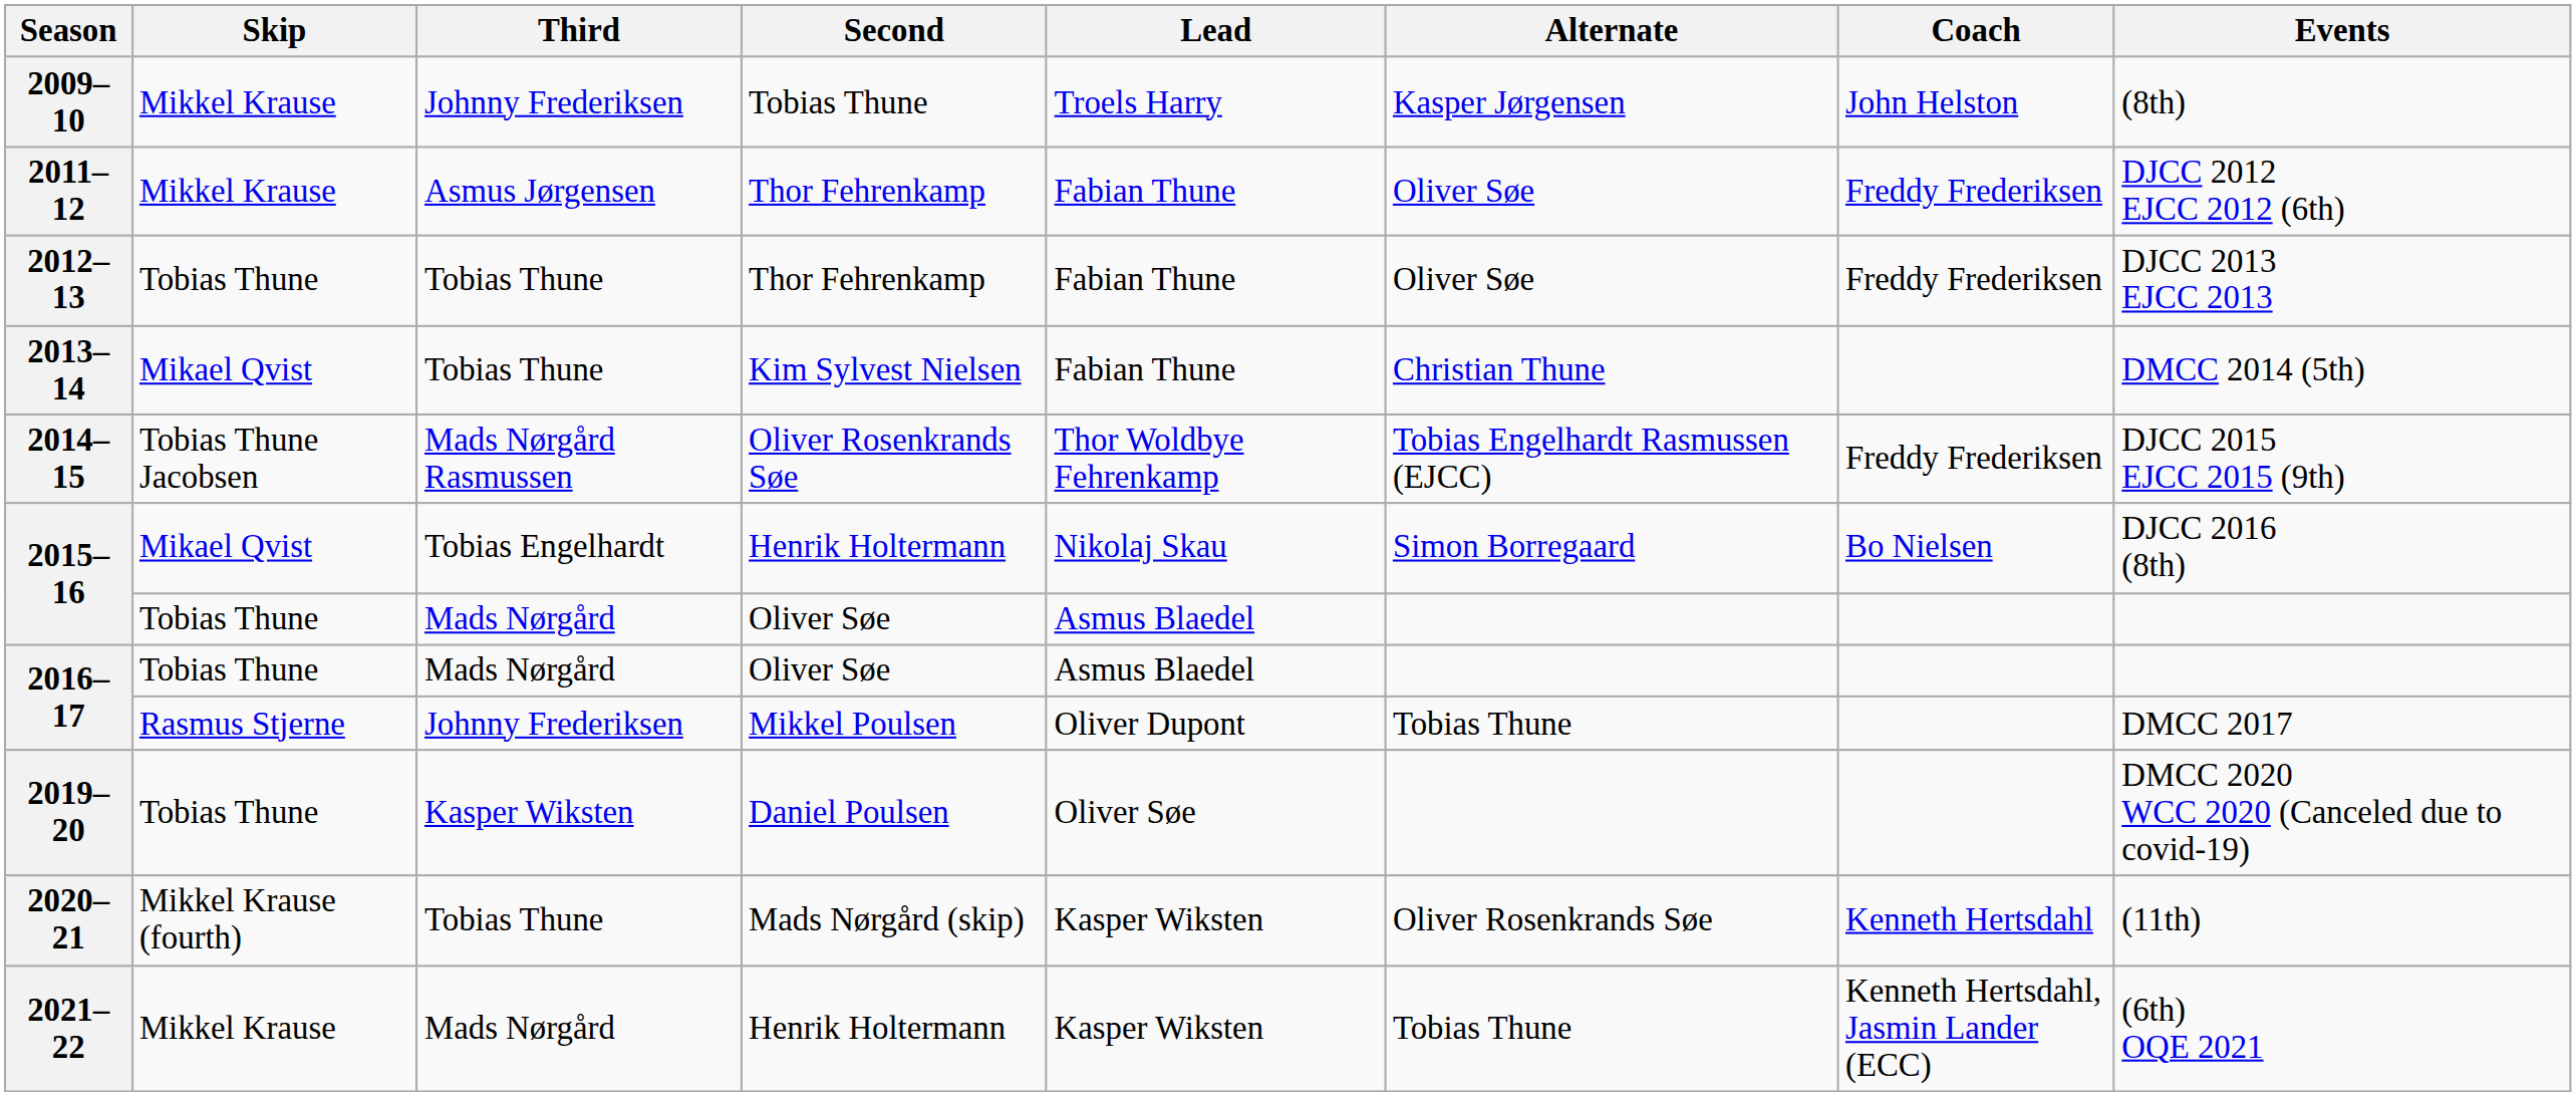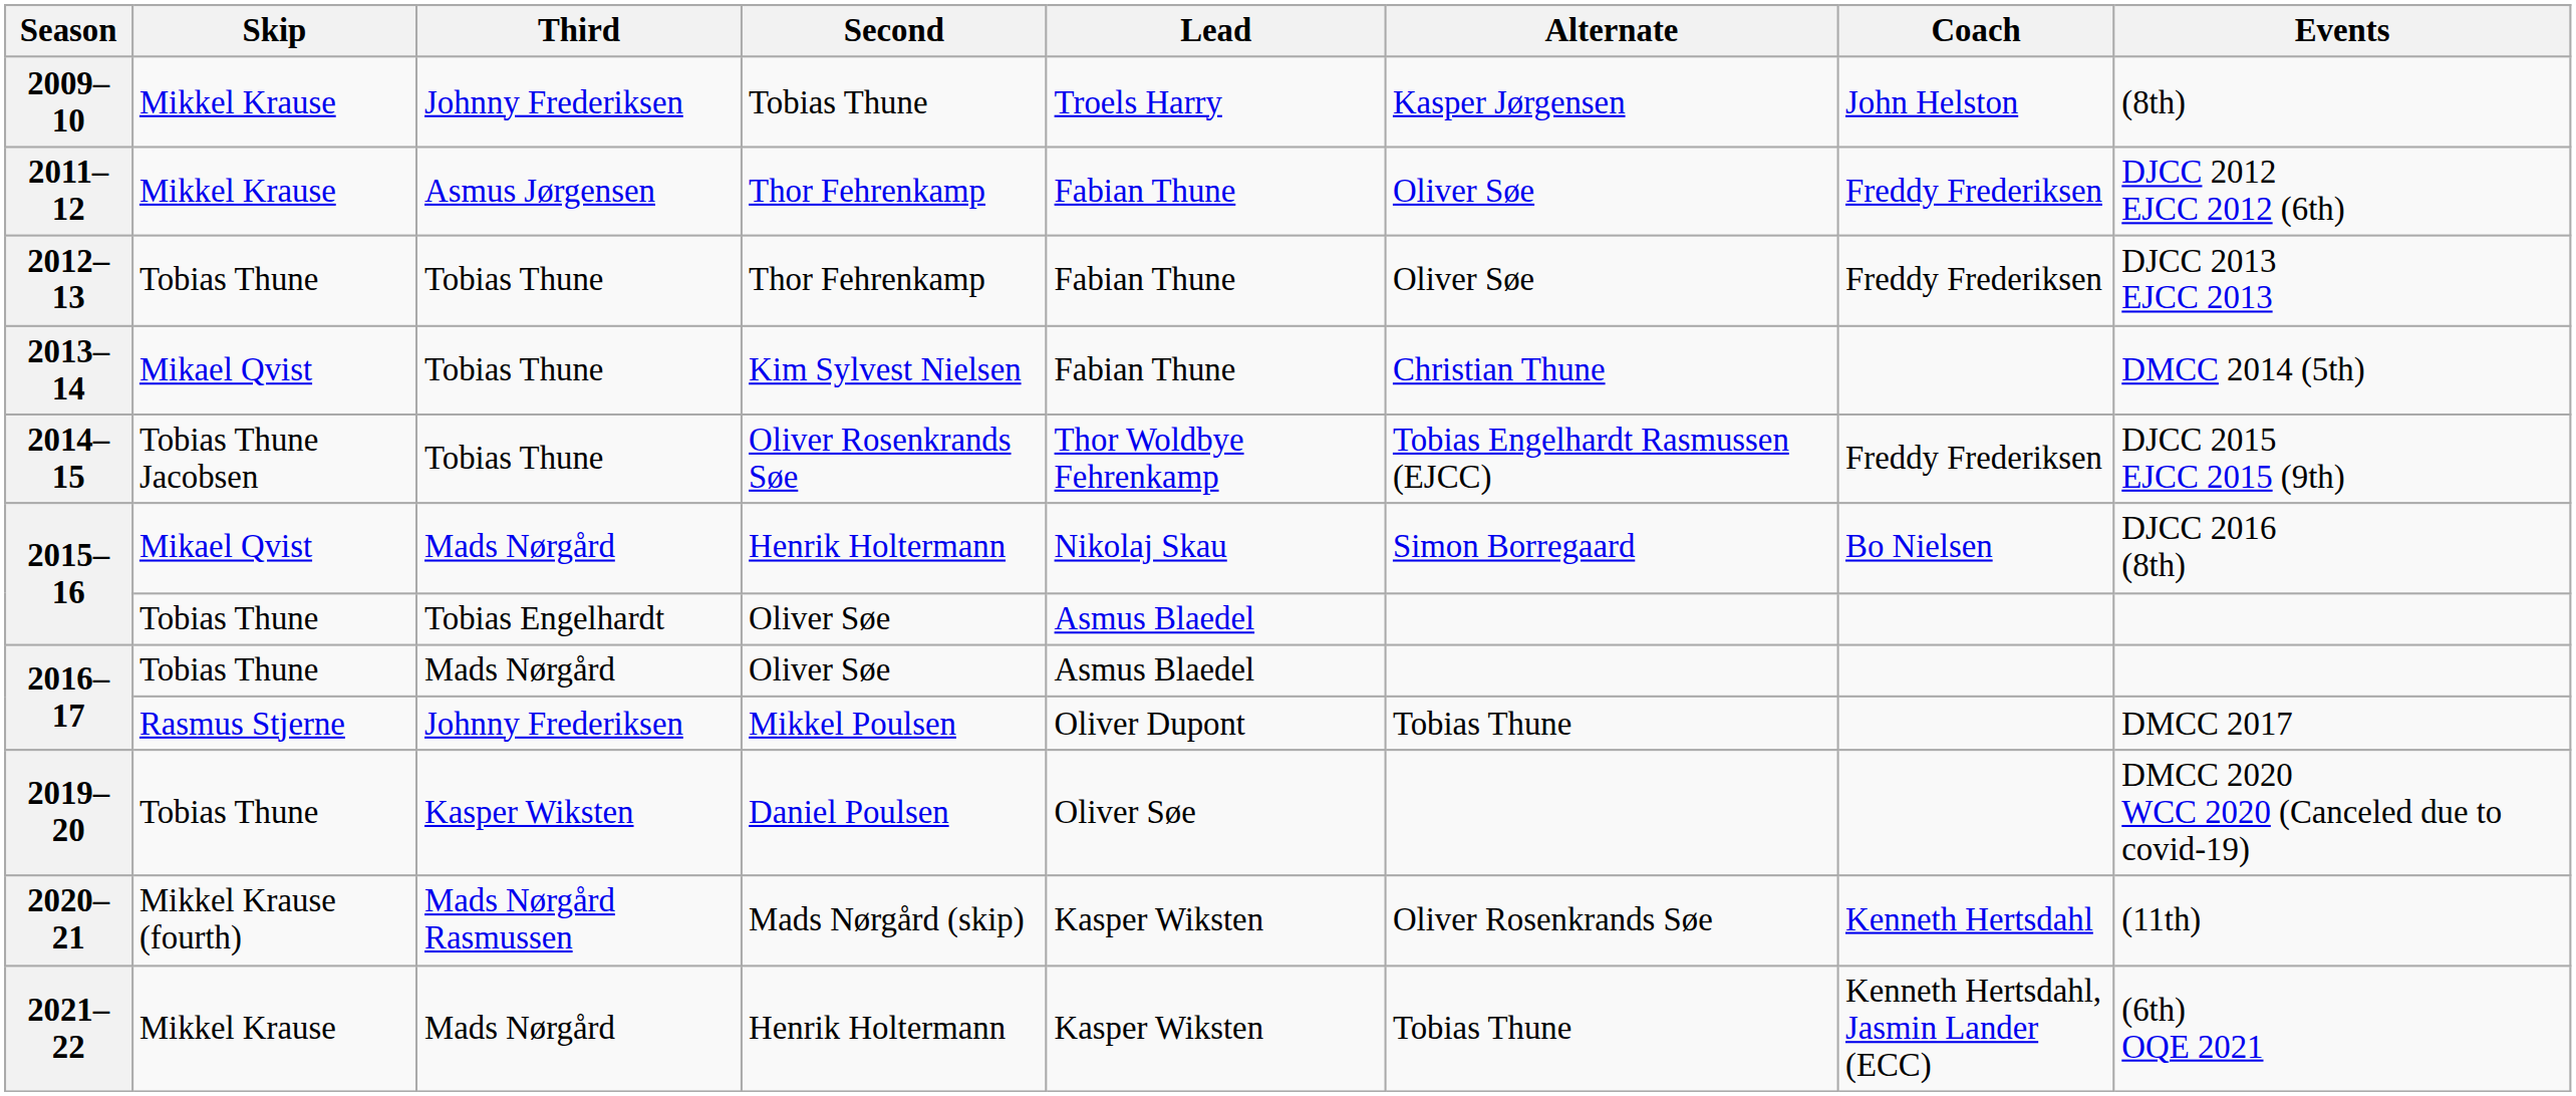2014–15 | Third: Mads Nørgård Rasmussen -> Tobias Thune
2015–16 / Henrik Holtermann | Third: Tobias Engelhardt -> Mads Nørgård
2015–16 / Oliver Søe | Third: Mads Nørgård -> Tobias Engelhardt
2020–21 | Third: Tobias Thune -> Mads Nørgård Rasmussen
